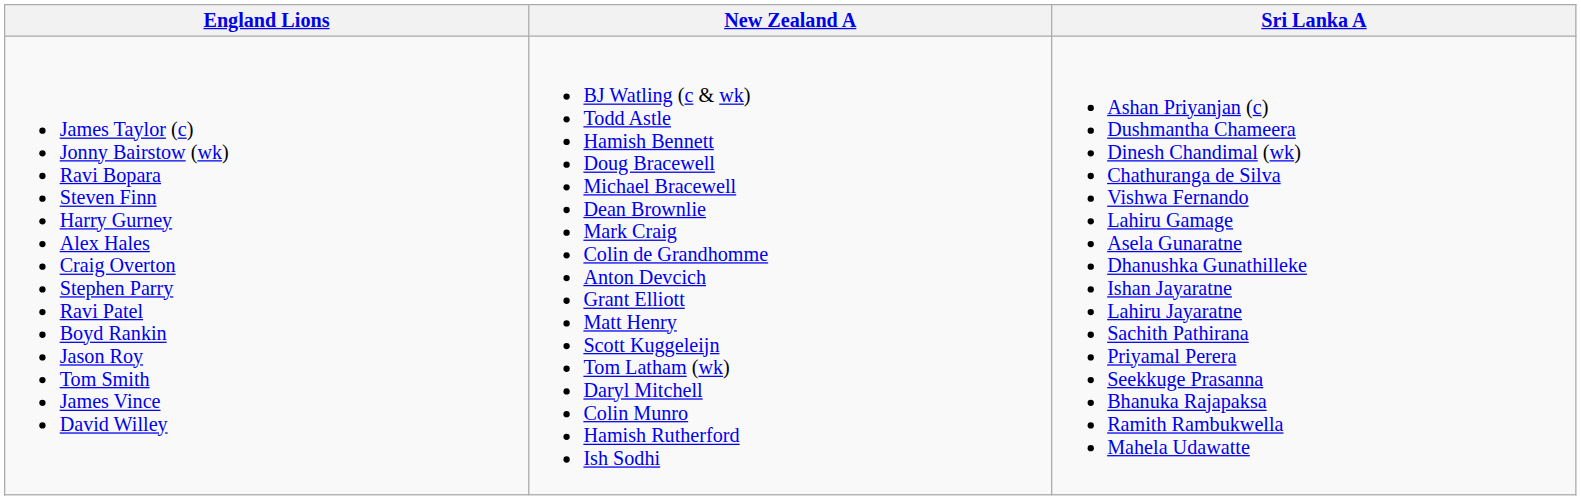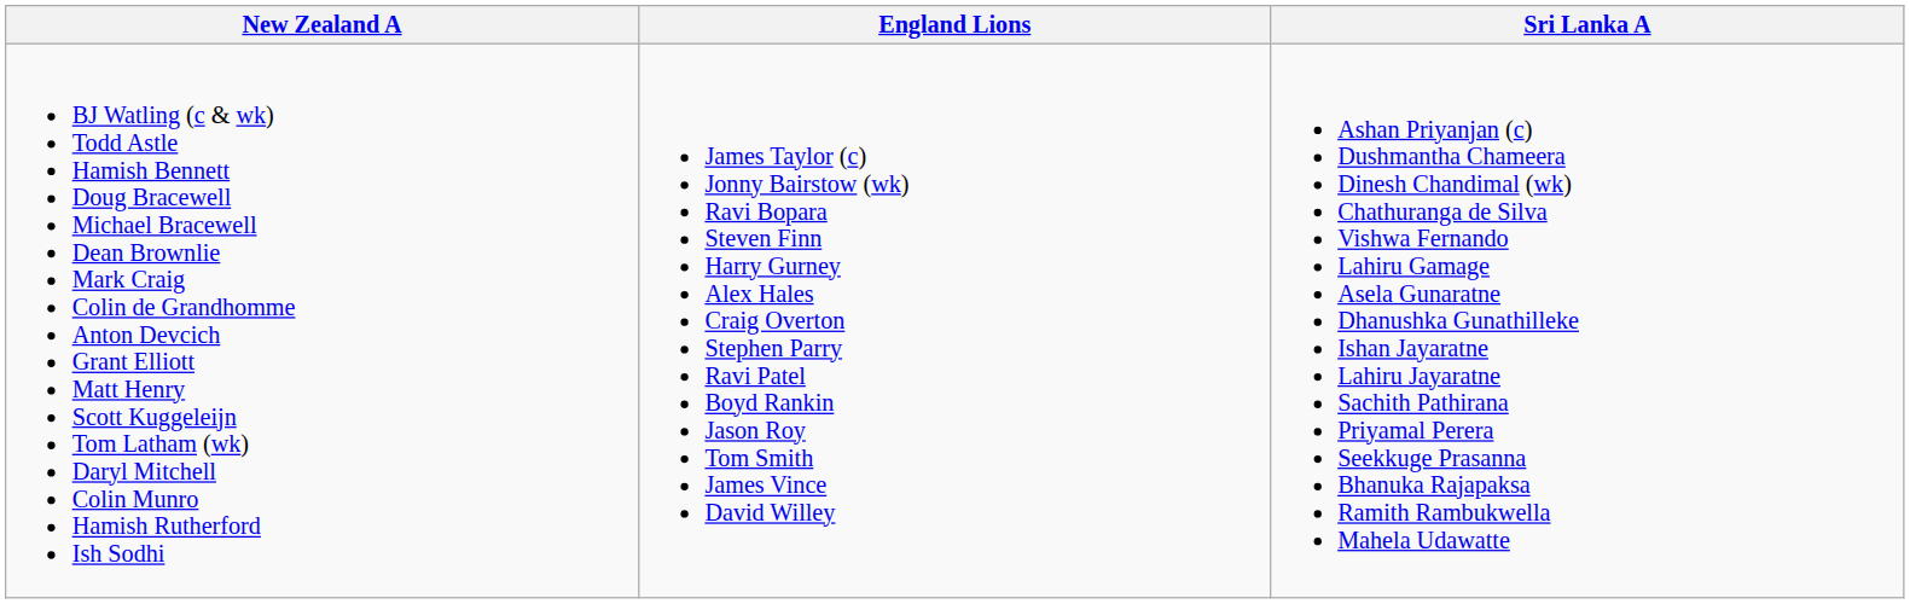columns swapped: England Lions <-> New Zealand A
